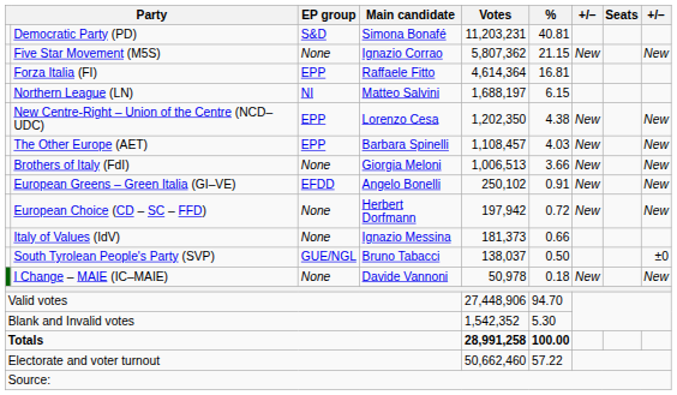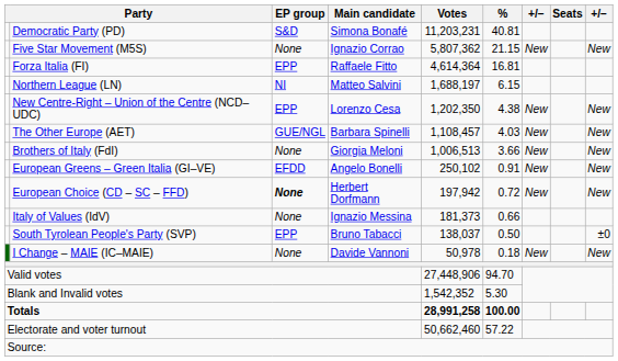The Other Europe (AET) | EP group: EPP -> GUE/NGL
European Choice (CD – SC – FFD) | EP group: normal -> bold
South Tyrolean People's Party (SVP) | EP group: GUE/NGL -> EPP
